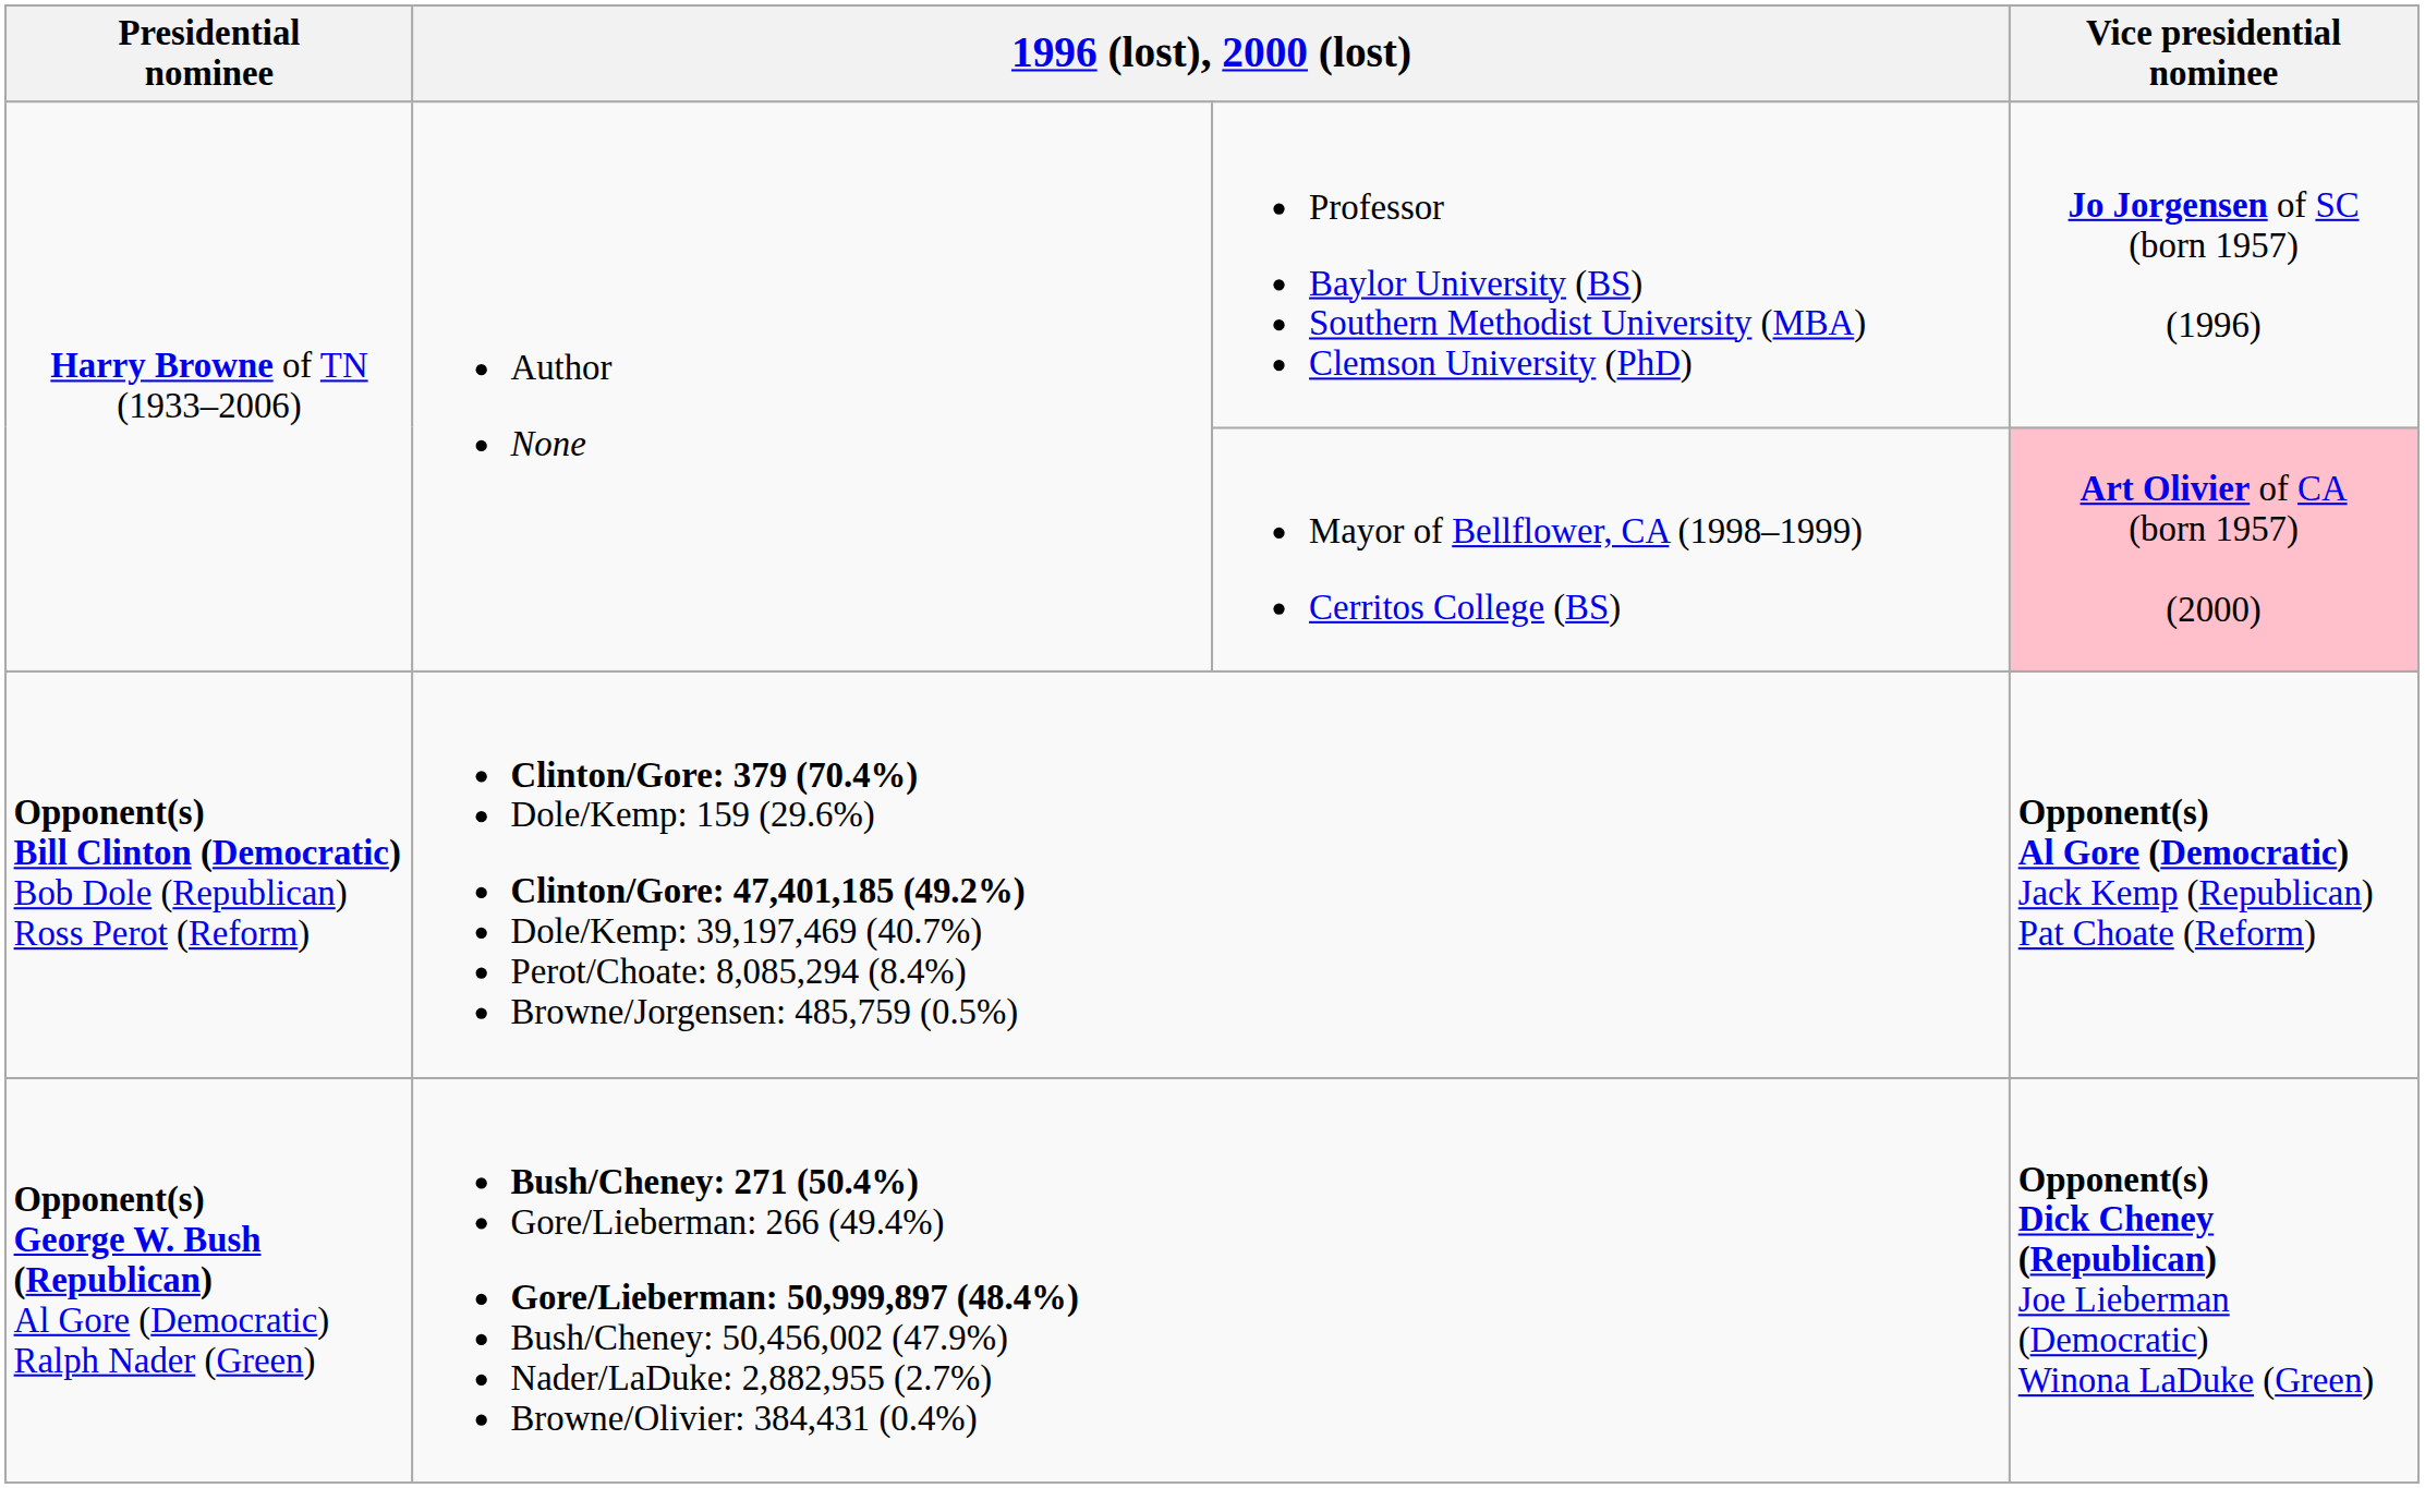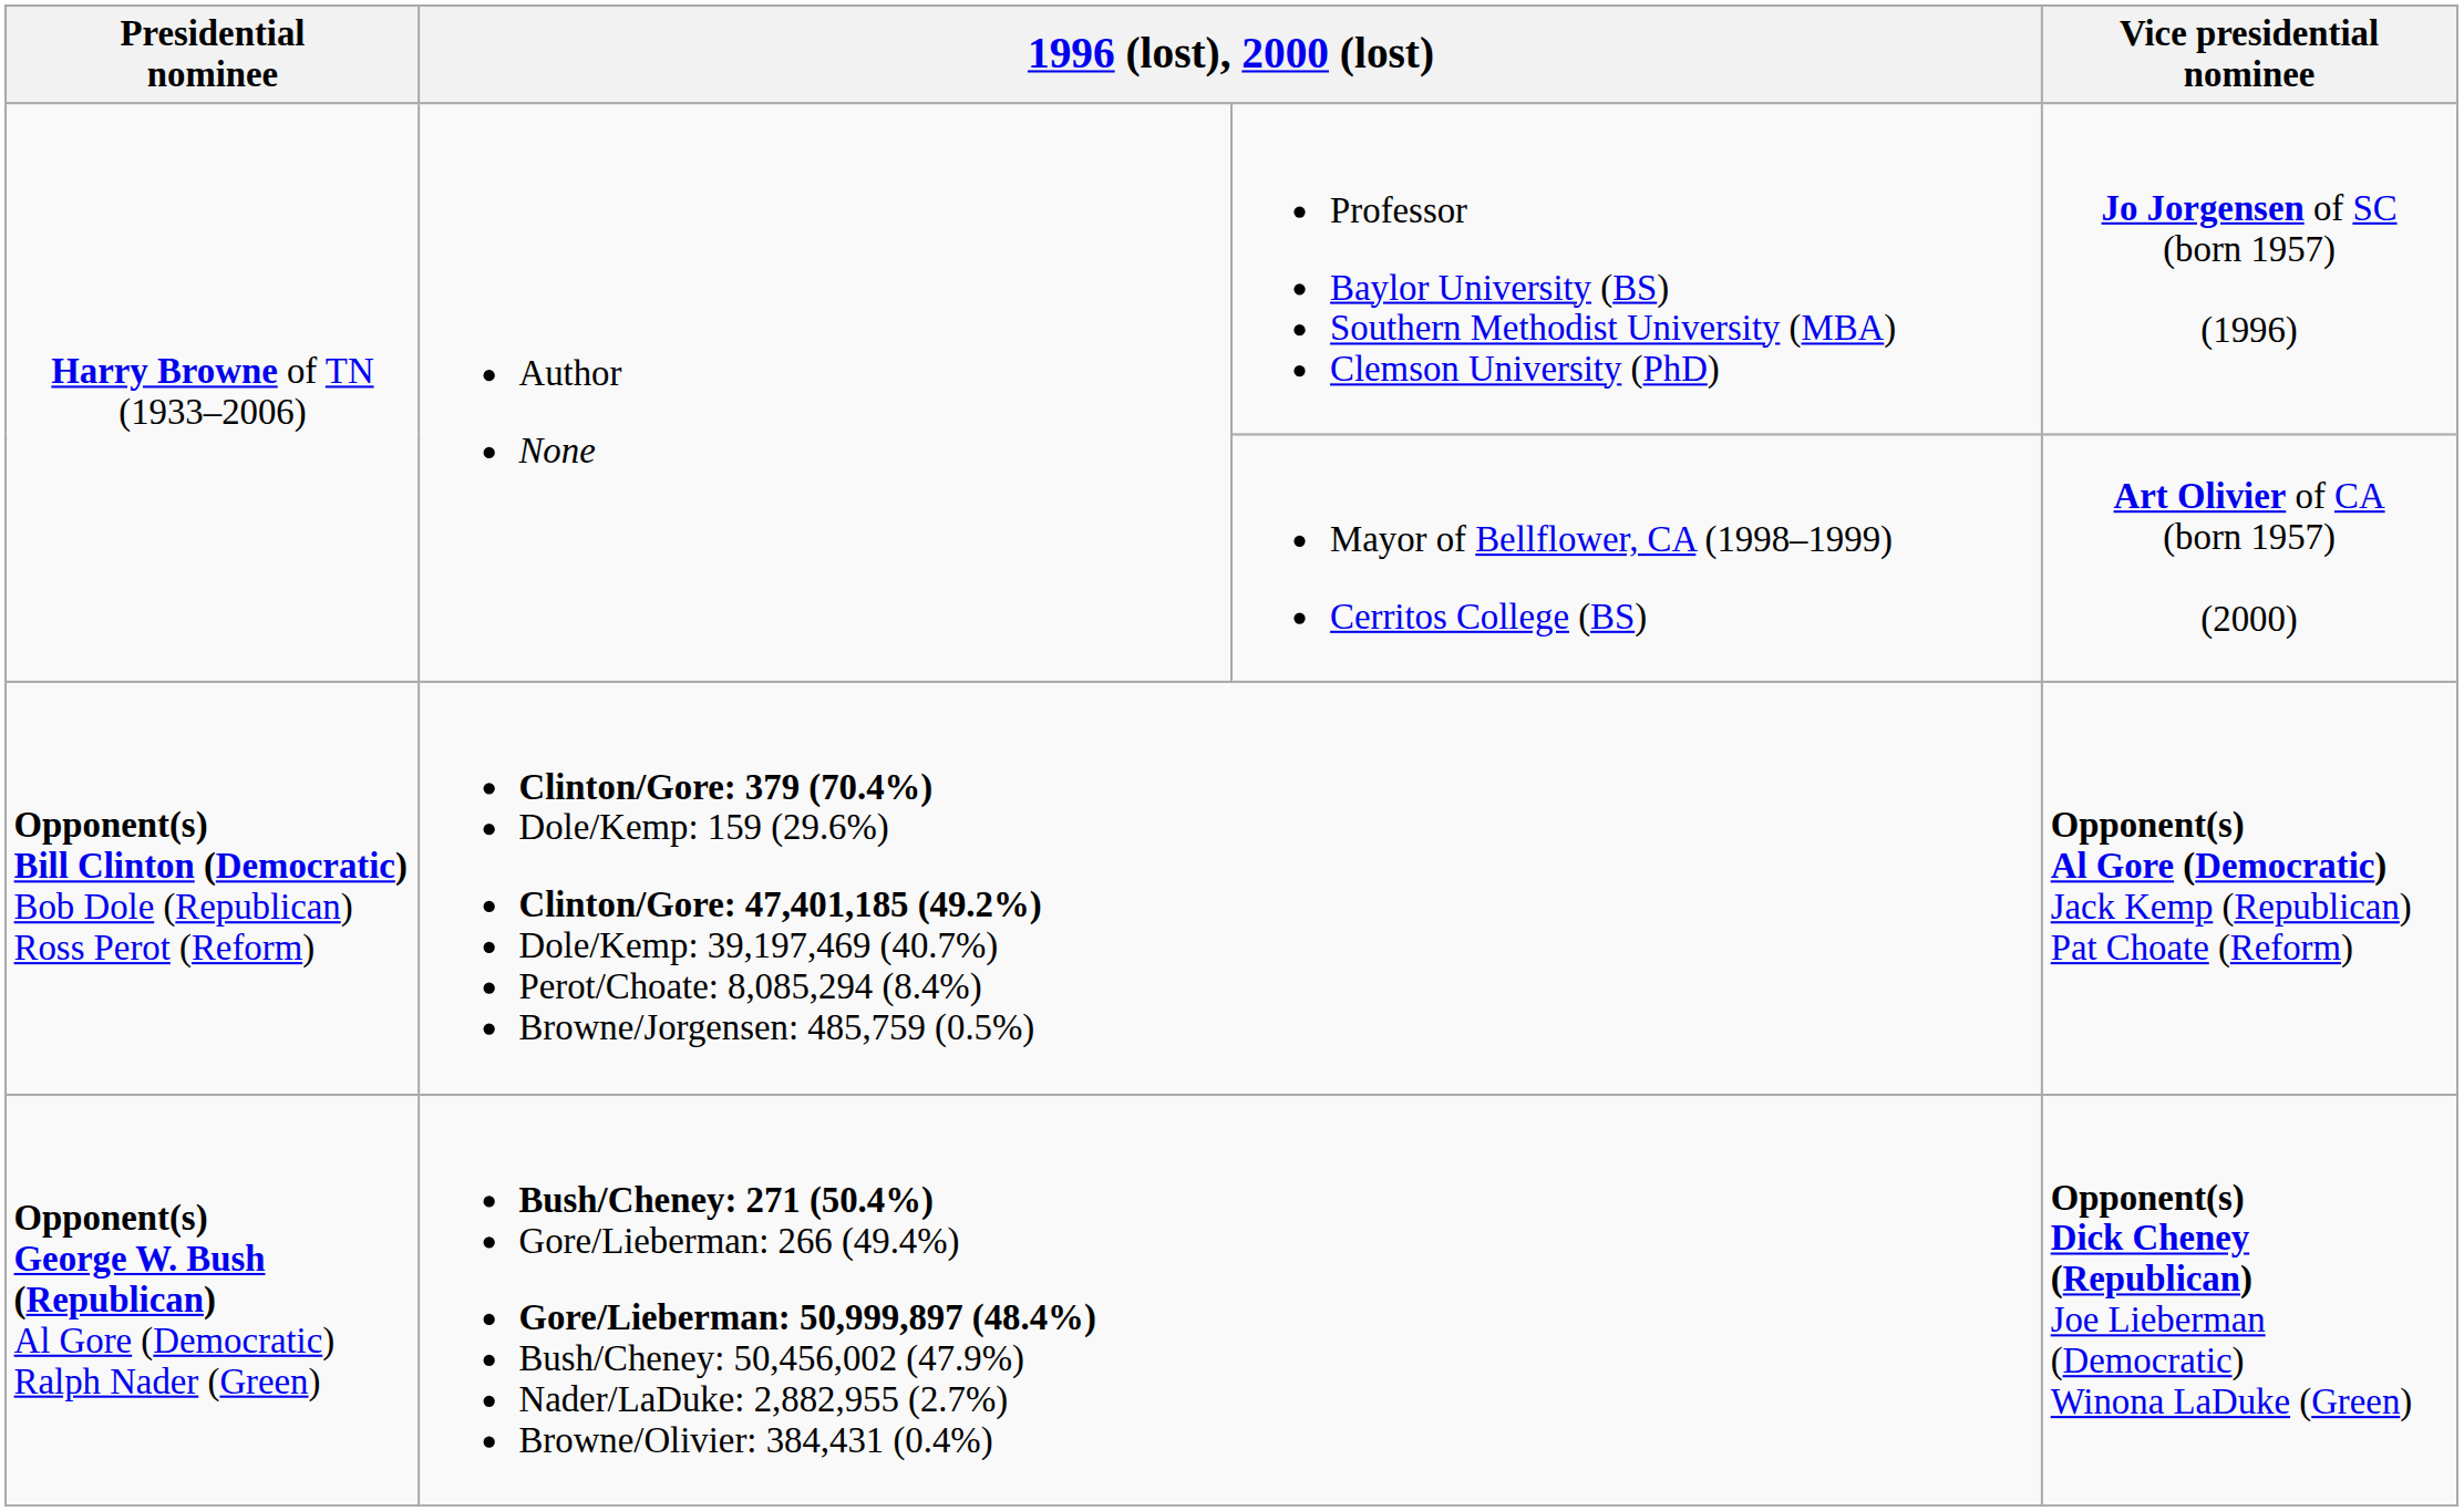Mayor of Bellflower, CA (1998–1999) Cerritos College (BS) | Vice presidential nominee: pink background -> no background
